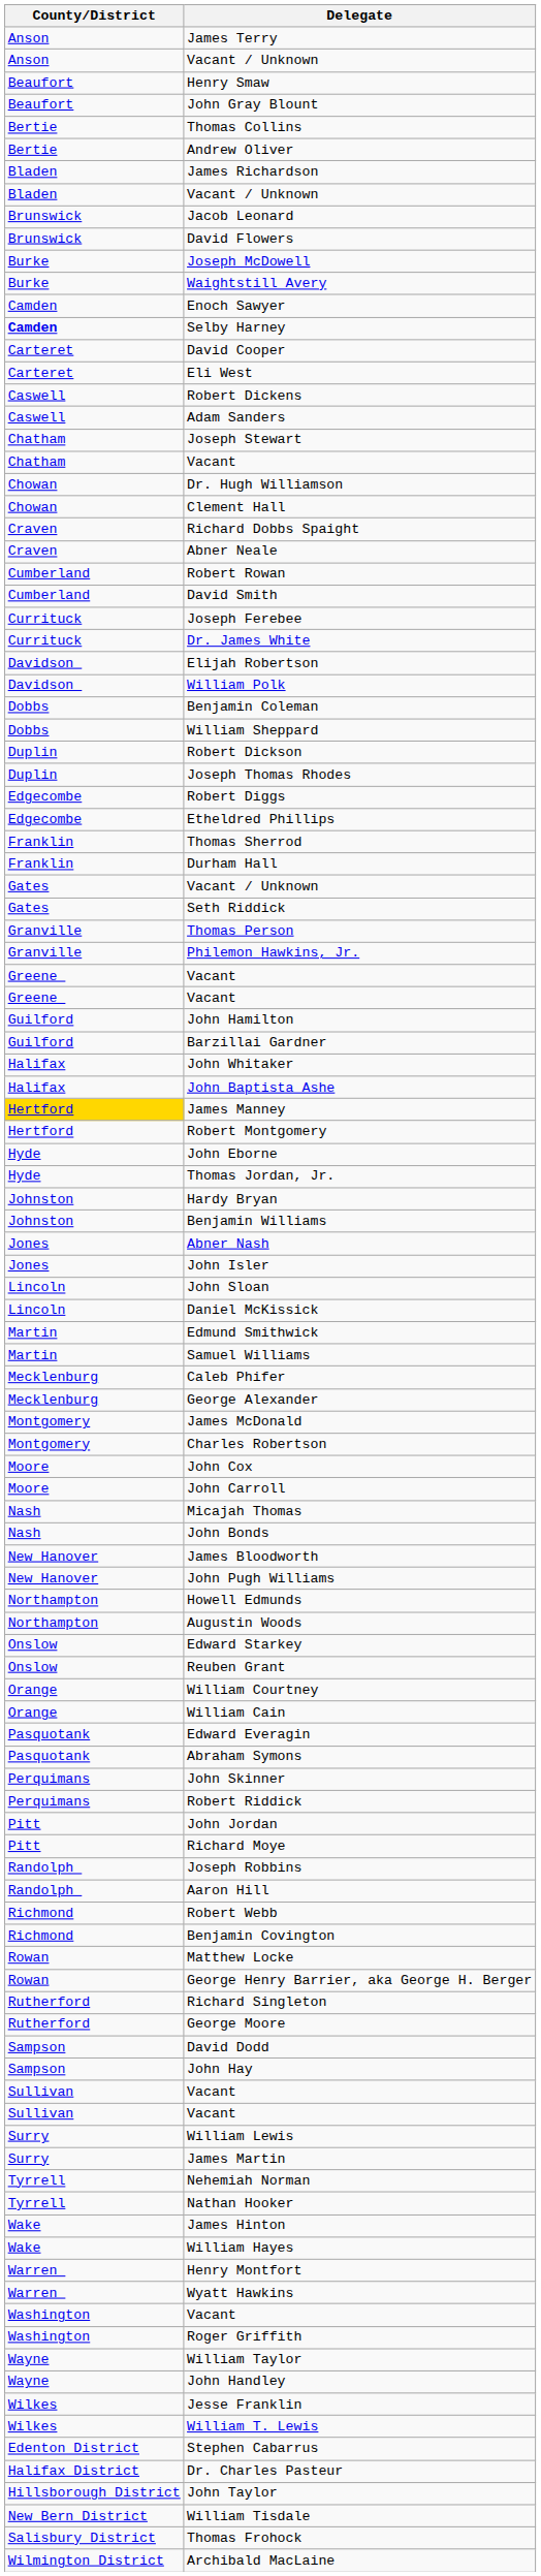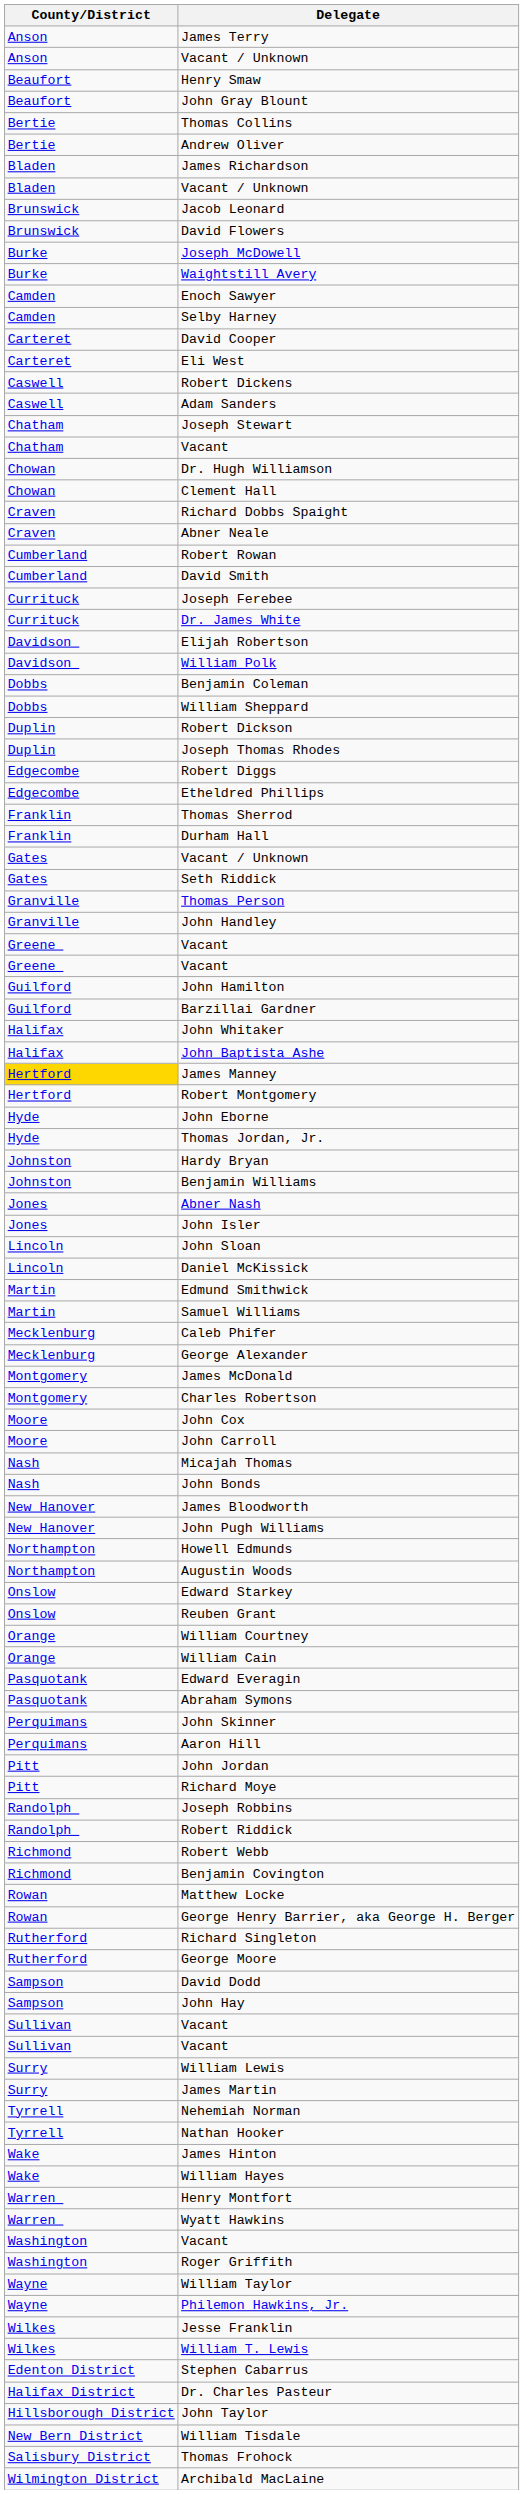row 15 | County/District: bold -> normal
row 43 | Delegate: Philemon Hawkins, Jr. -> John Handley
row 81 | Delegate: Robert Riddick -> Aaron Hill
row 85 | Delegate: Aaron Hill -> Robert Riddick
row 107 | Delegate: John Handley -> Philemon Hawkins, Jr.
